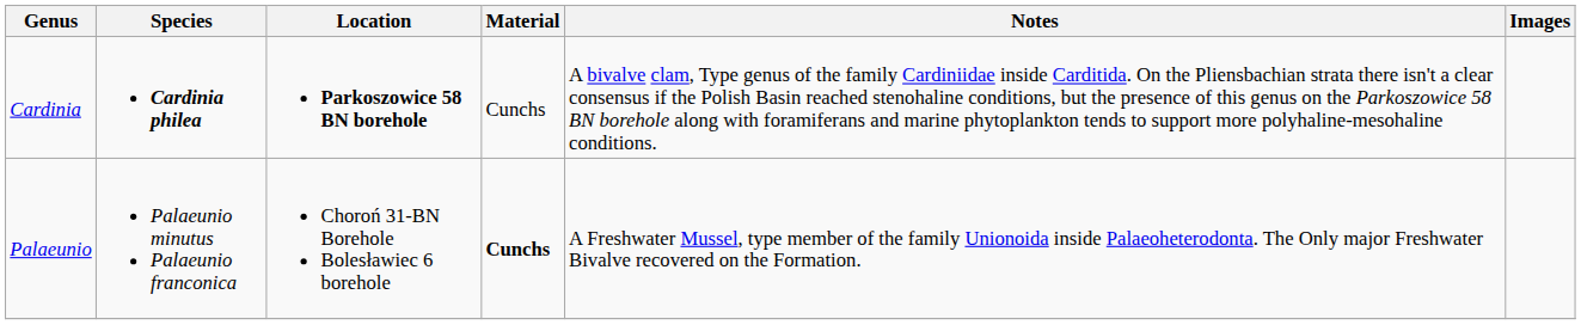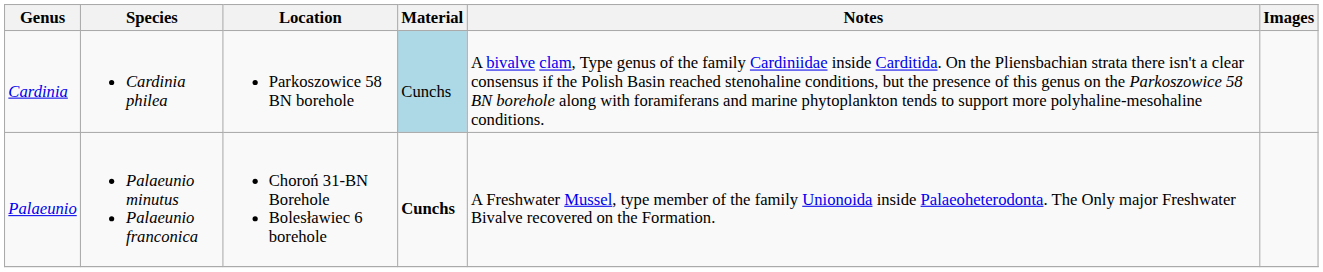Cardinia | Species: bold -> normal
Cardinia | Location: bold -> normal
Cardinia | Material: no background -> lightblue background
